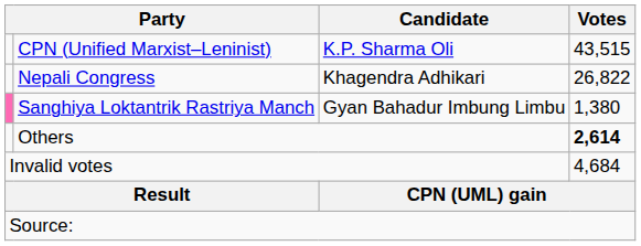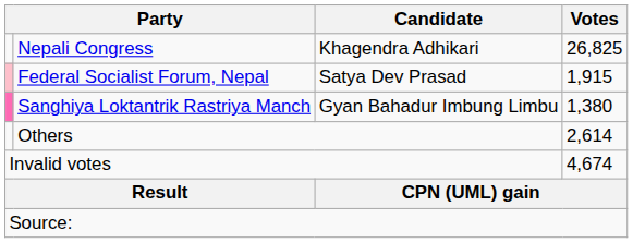- row: CPN (Unified Marxist–Leninist) | K.P. Sharma Oli | 43,515
Nepali Congress | Votes: 26,822 -> 26,825
+ row: Federal Socialist Forum, Nepal | Satya Dev Prasad | 1,915
Others | Votes: bold -> normal
Invalid votes | Votes: 4,684 -> 4,674
